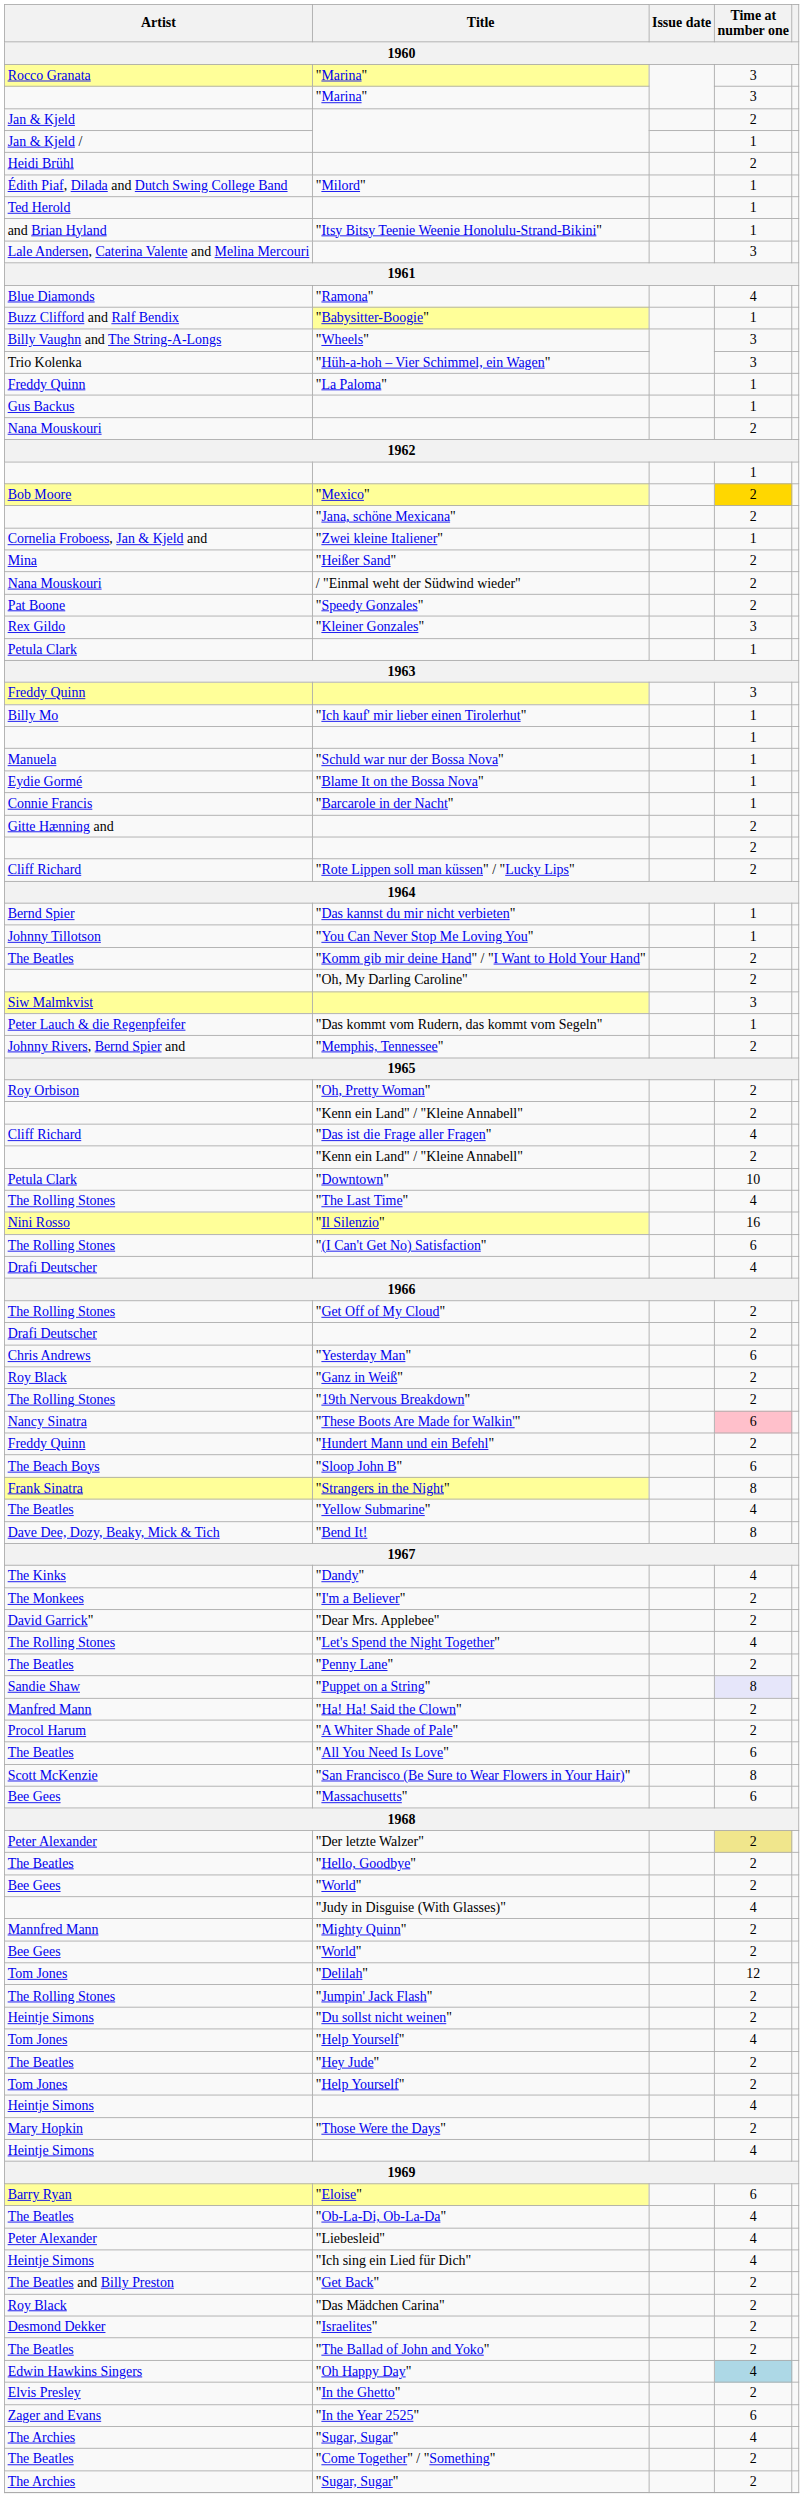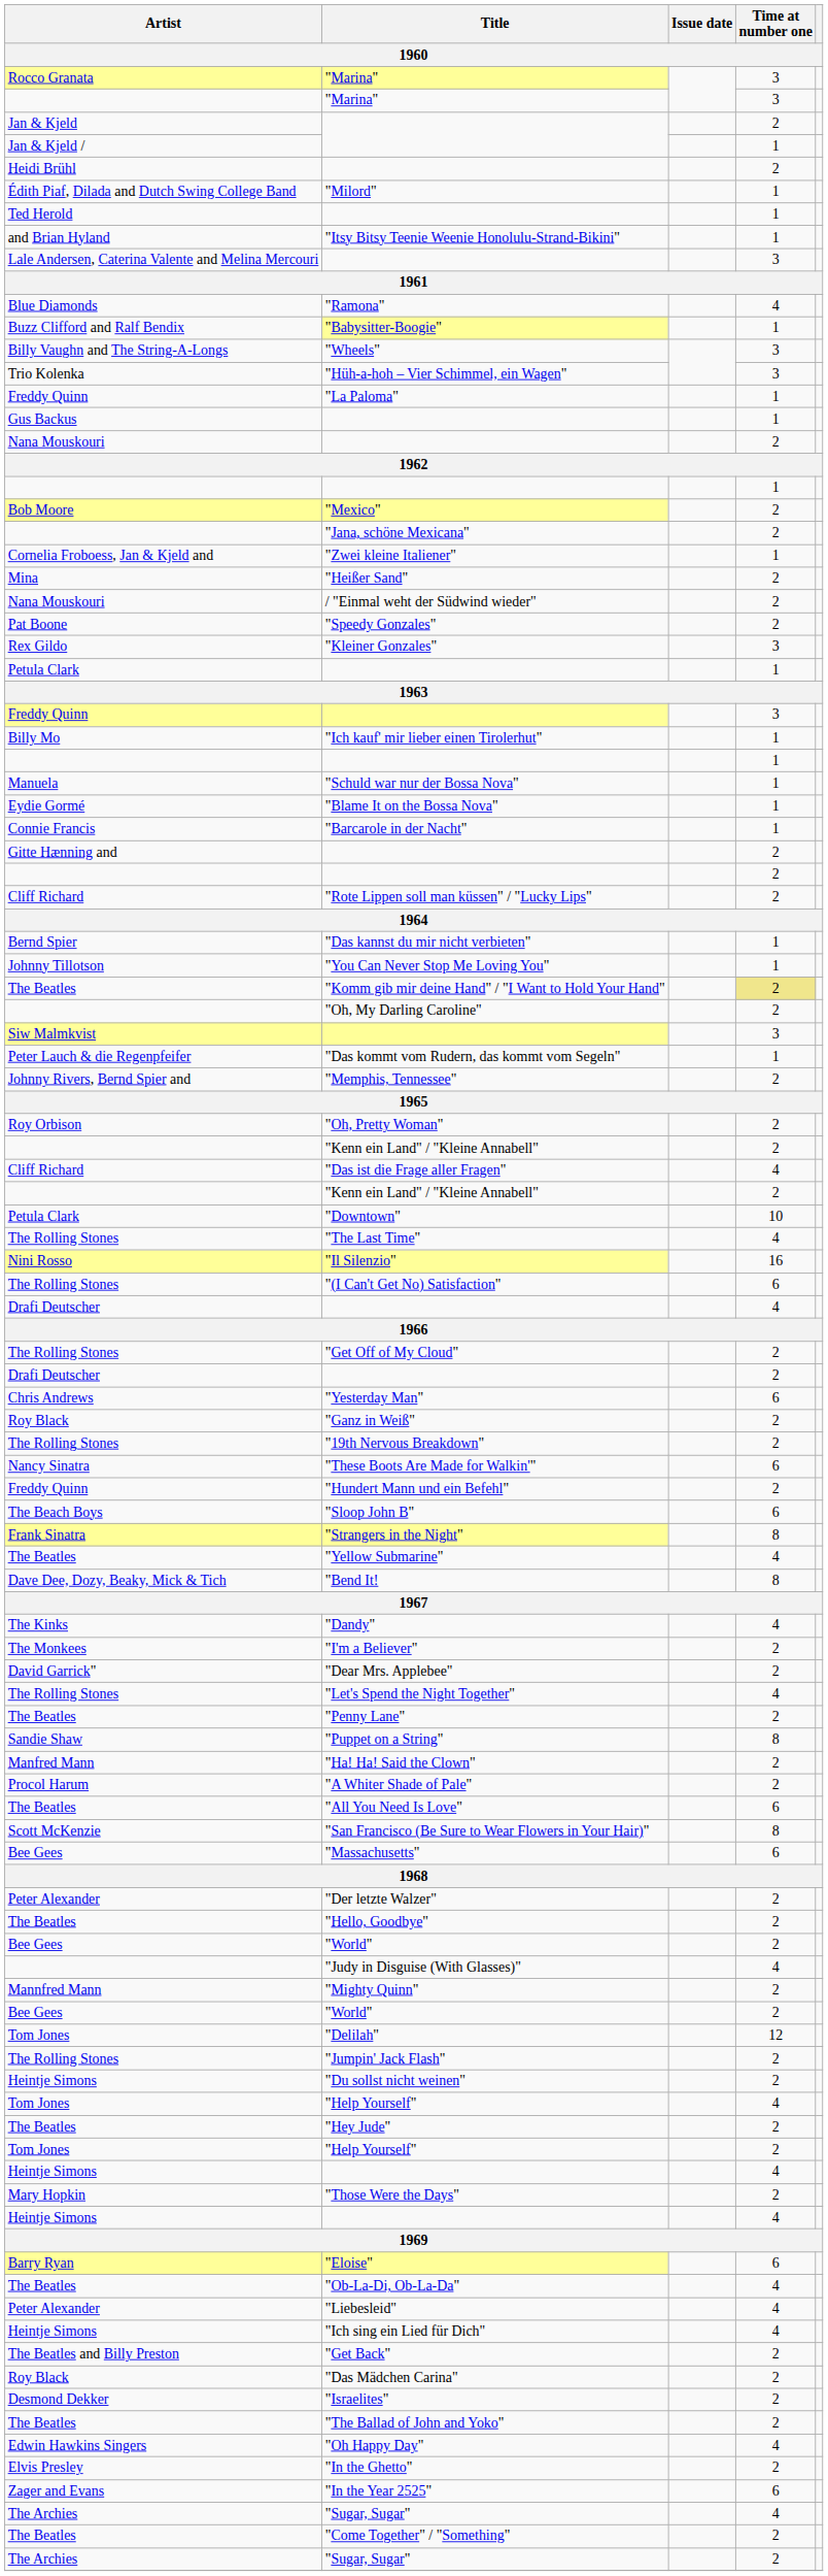"Mexico" | Time at number one: gold background -> no background
"Komm gib mir deine Hand" / "I Want to Hold Your Hand" | Time at number one: no background -> khaki background
"These Boots Are Made for Walkin'" | Time at number one: pink background -> no background
"Puppet on a String" | Time at number one: lavender background -> no background
"Der letzte Walzer" | Time at number one: khaki background -> no background
"Oh Happy Day" | Time at number one: lightblue background -> no background
